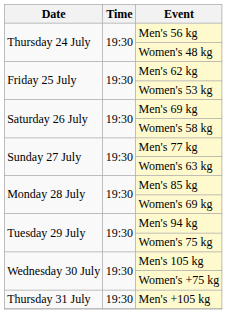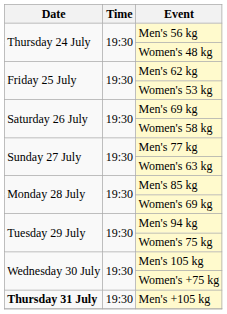Men's +105 kg | Date: normal -> bold
